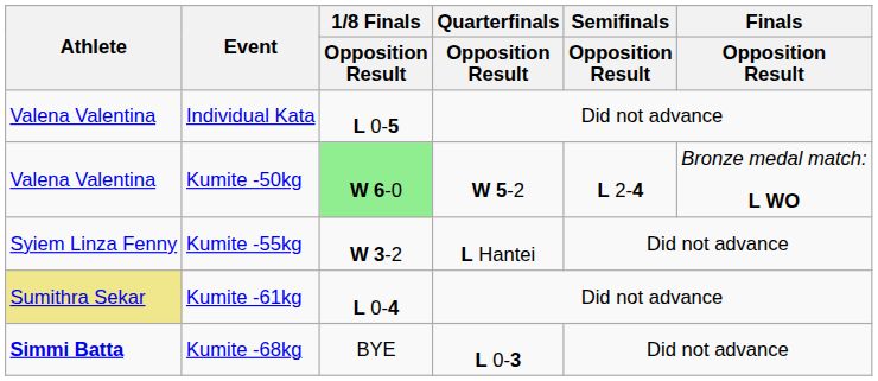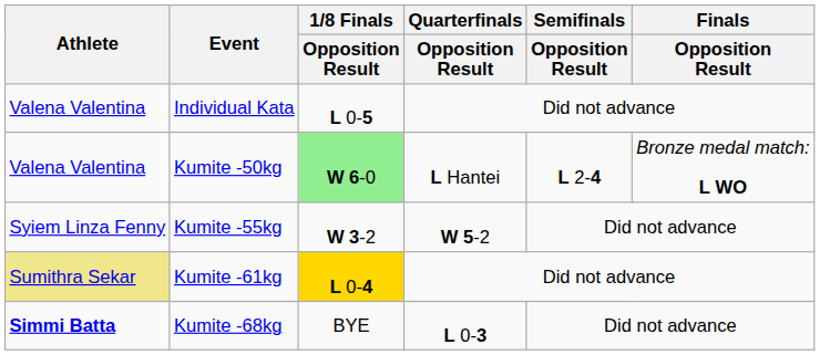Kumite -50kg | Quarterfinals / Opposition Result: W 5-2 -> L Hantei
Kumite -55kg | Quarterfinals / Opposition Result: L Hantei -> W 5-2
Kumite -61kg | 1/8 Finals / Opposition Result: no background -> gold background
